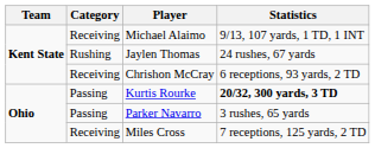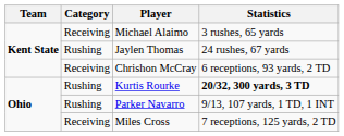Michael Alaimo | Statistics: 9/13, 107 yards, 1 TD, 1 INT -> 3 rushes, 65 yards
Kurtis Rourke | Category: Passing -> Rushing
Parker Navarro | Category: Passing -> Rushing
Parker Navarro | Statistics: 3 rushes, 65 yards -> 9/13, 107 yards, 1 TD, 1 INT
